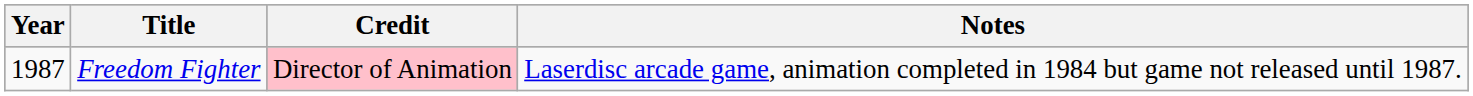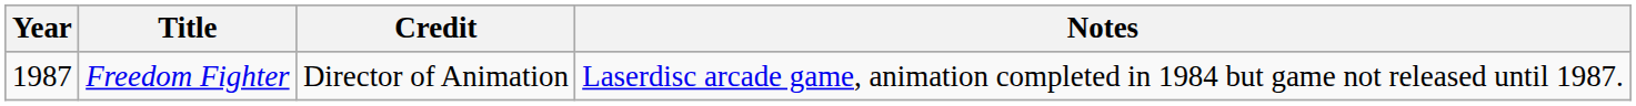Freedom Fighter | Credit: pink background -> no background
